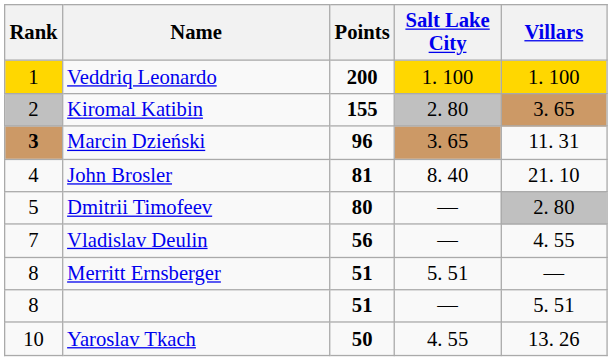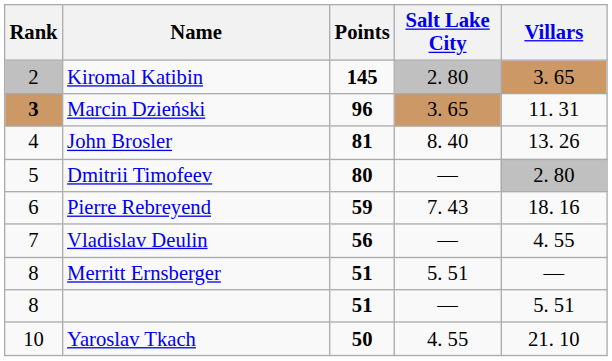- row: 1 | Veddriq Leonardo | 200 | 1. 100 | 1. 100
Kiromal Katibin | Points: 155 -> 145
John Brosler | Villars: 21. 10 -> 13. 26
+ row: 6 | Pierre Rebreyend | 59 | 7. 43 | 18. 16
Yaroslav Tkach | Villars: 13. 26 -> 21. 10
